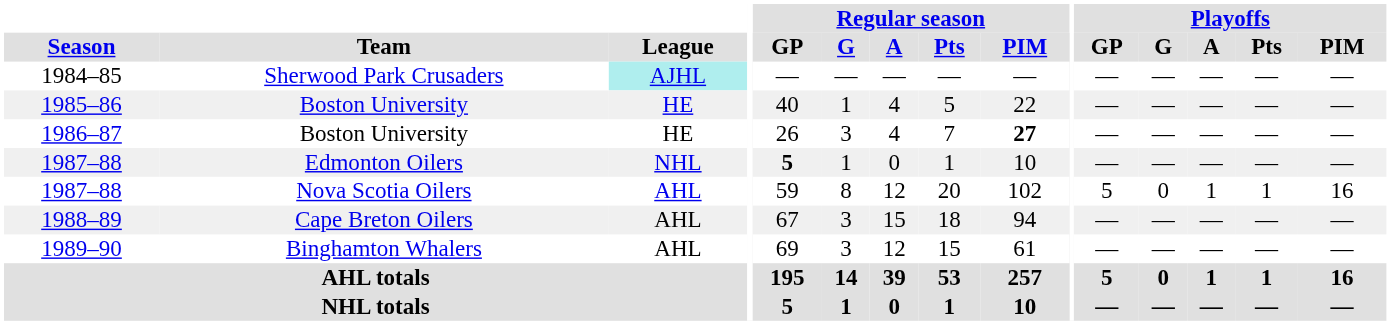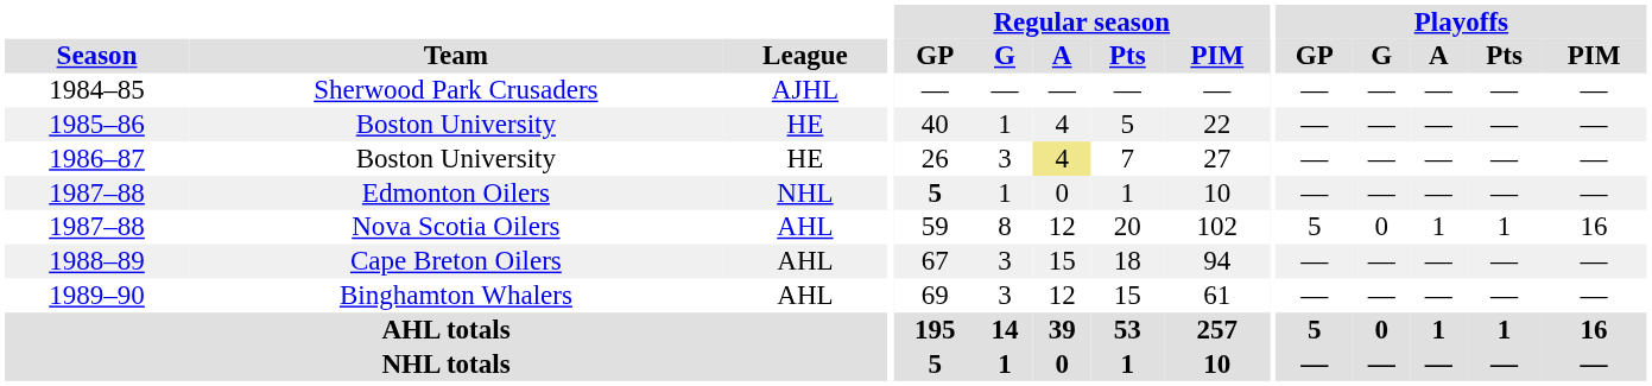1984–85 | League: paleturquoise background -> no background
1986–87 | Regular season / A: no background -> khaki background
1986–87 | Regular season / PIM: bold -> normal
